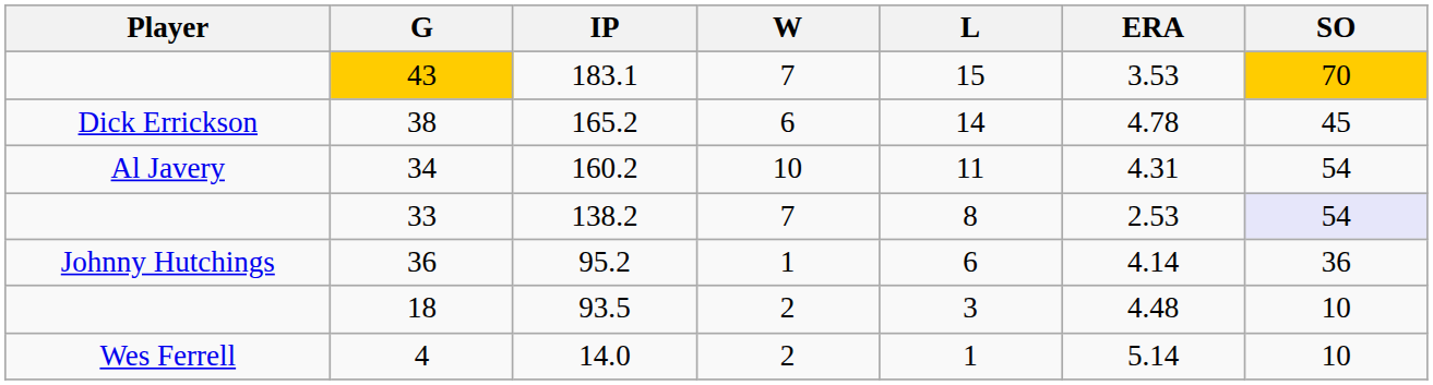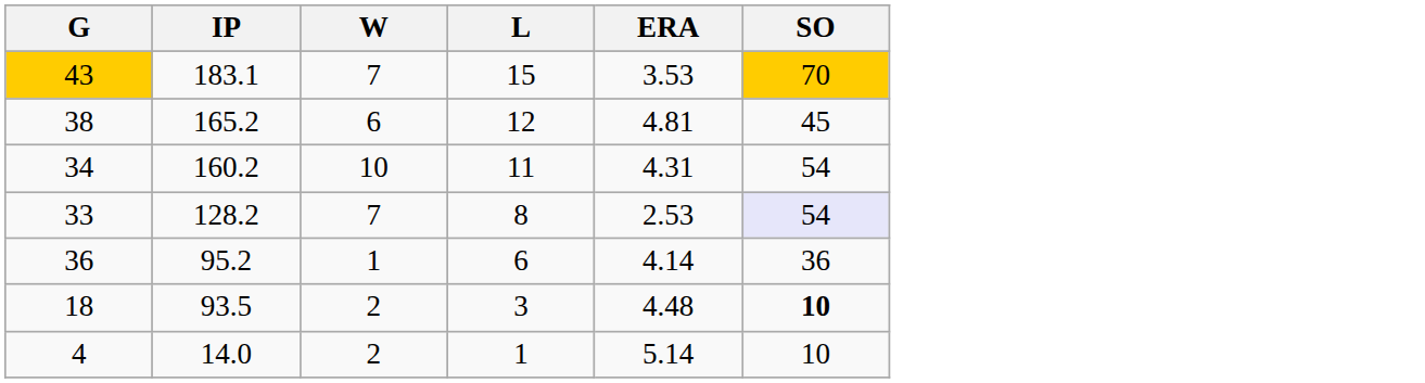- column: Player | Dick Errickson | Al Javery | Johnny Hutchings | Wes Ferrell
38 | L: 14 -> 12
38 | ERA: 4.78 -> 4.81
33 | IP: 138.2 -> 128.2
18 | SO: normal -> bold
